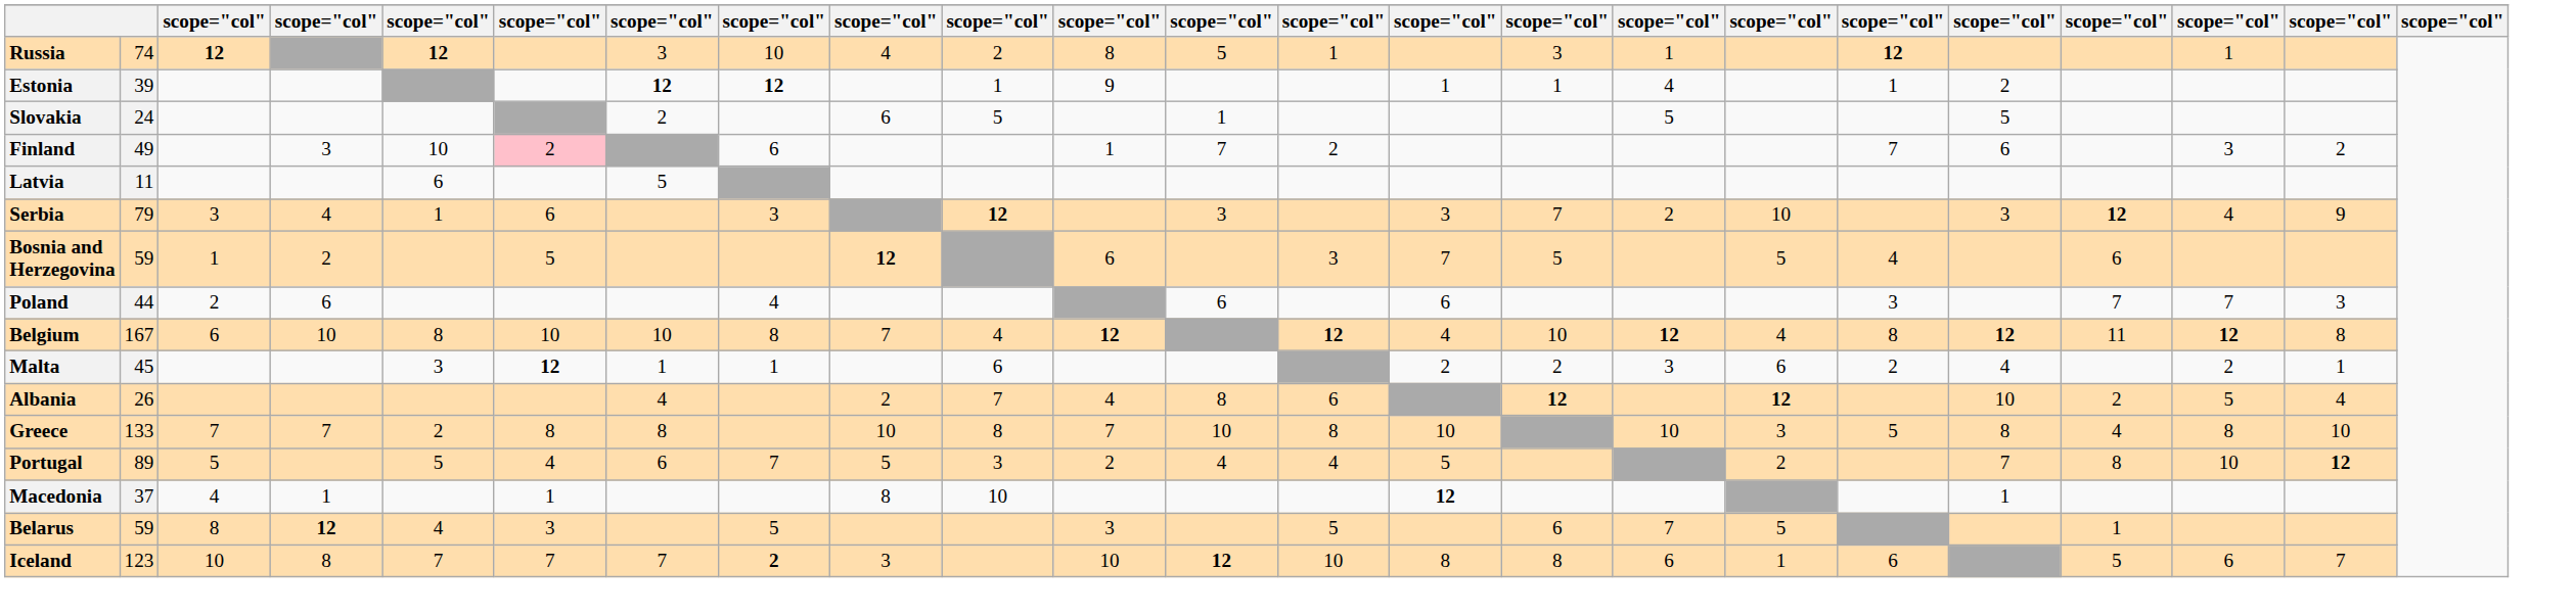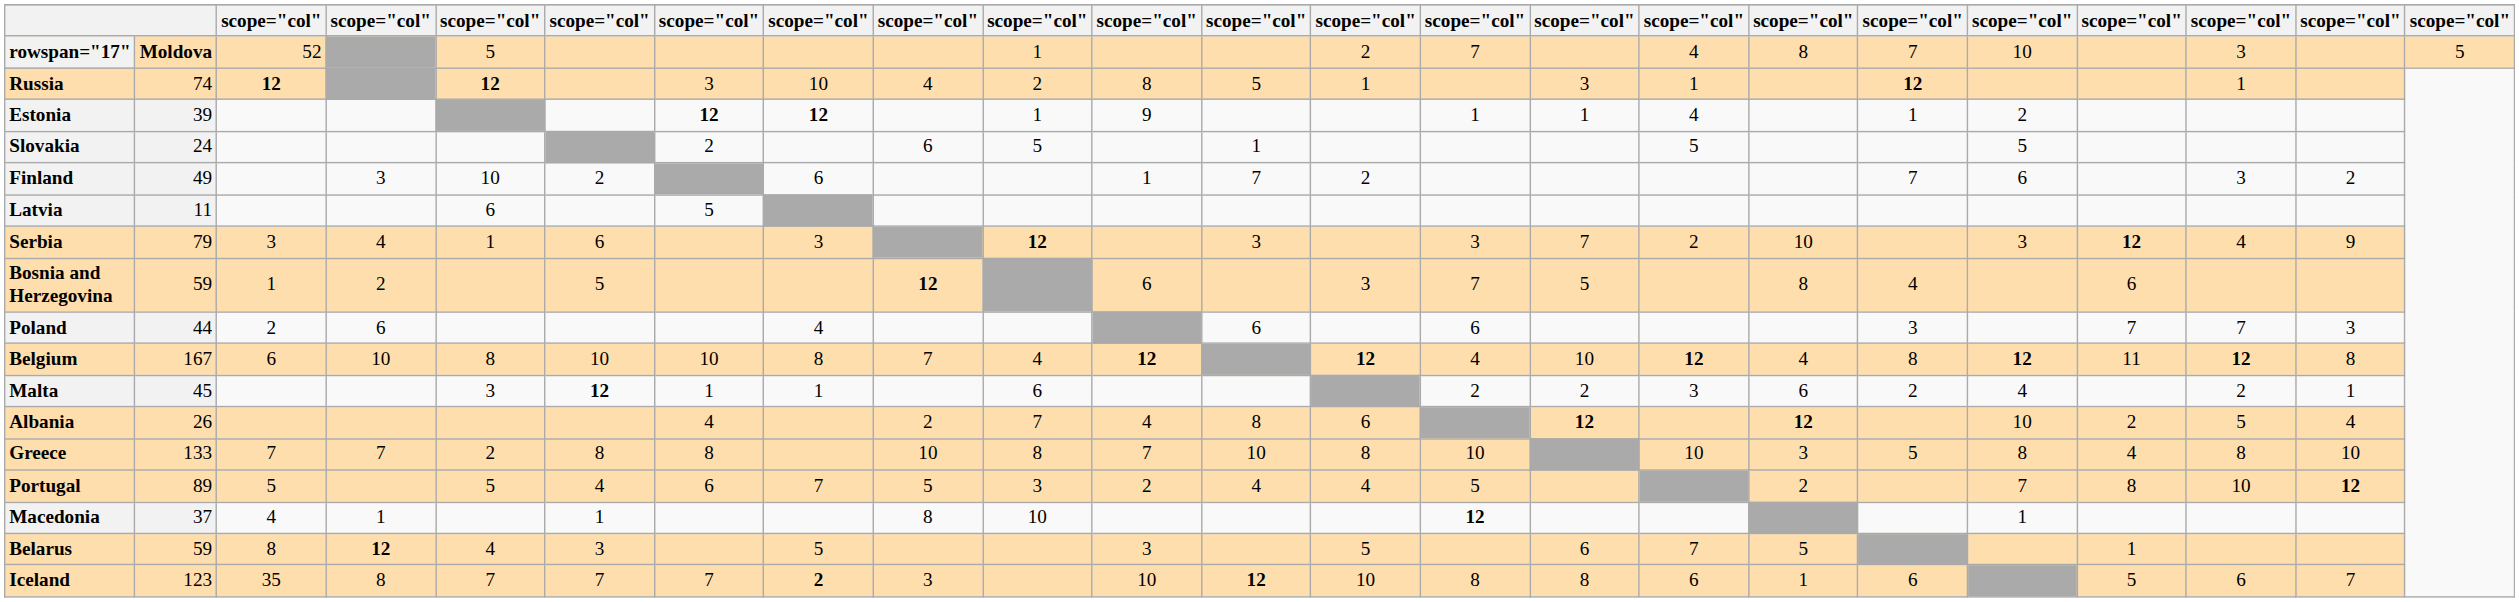+ row: rowspan="17" | Moldova | 52 | 5 | 1 | 2 | 7 | 4 | 8 | 7 | 10 | 3 | 5
Finland | column 6: pink background -> no background
Bosnia and Herzegovina | column 17: 5 -> 8
Iceland | column 3: 10 -> 35
